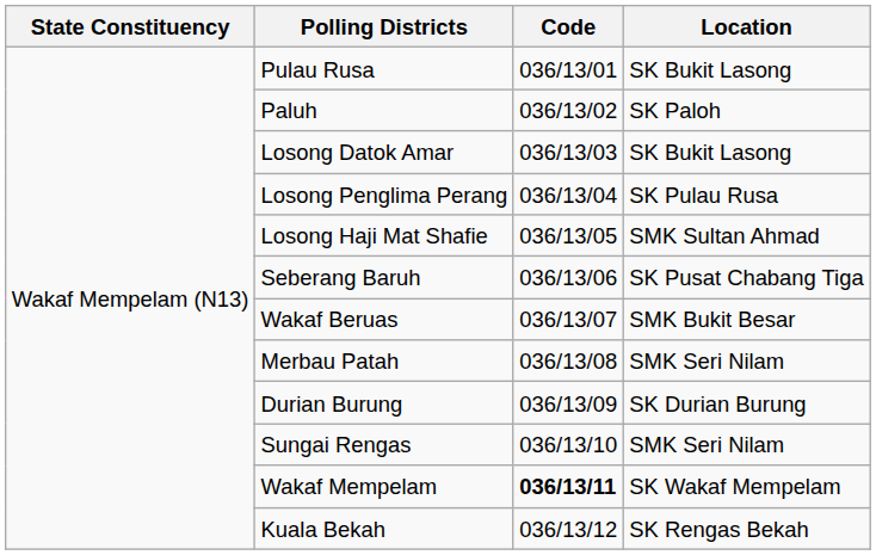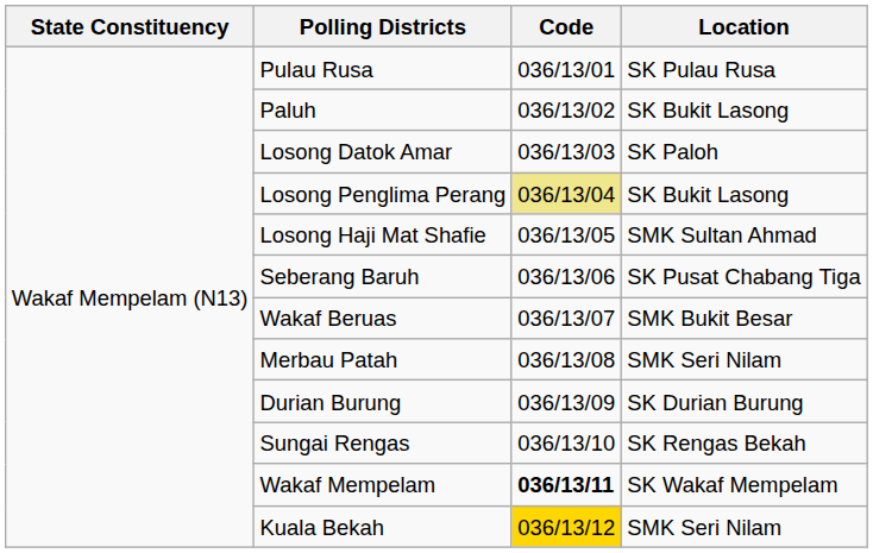Pulau Rusa | Location: SK Bukit Lasong -> SK Pulau Rusa
Paluh | Location: SK Paloh -> SK Bukit Lasong
Losong Datok Amar | Location: SK Bukit Lasong -> SK Paloh
Losong Penglima Perang | Code: no background -> khaki background
Losong Penglima Perang | Location: SK Pulau Rusa -> SK Bukit Lasong
Sungai Rengas | Location: SMK Seri Nilam -> SK Rengas Bekah
Kuala Bekah | Code: no background -> gold background
Kuala Bekah | Location: SK Rengas Bekah -> SMK Seri Nilam
